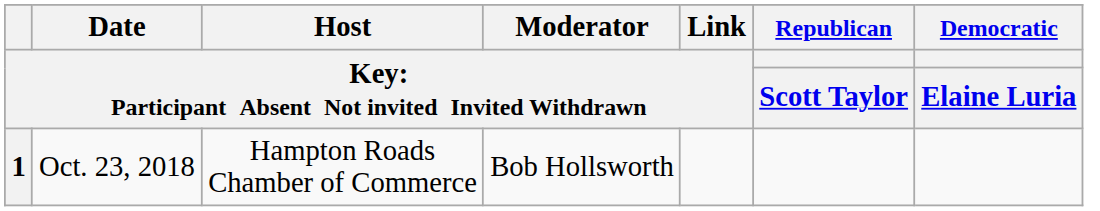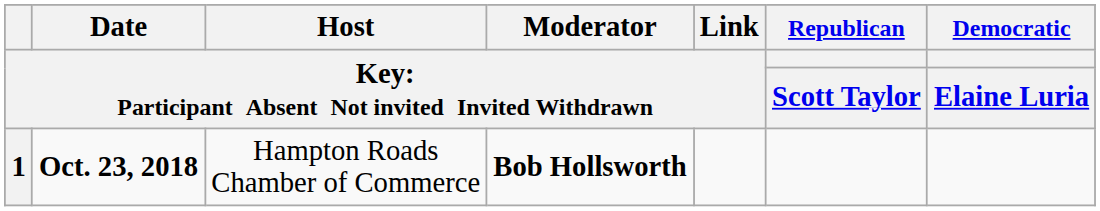1 | column 2: normal -> bold
1 | column 4: normal -> bold
